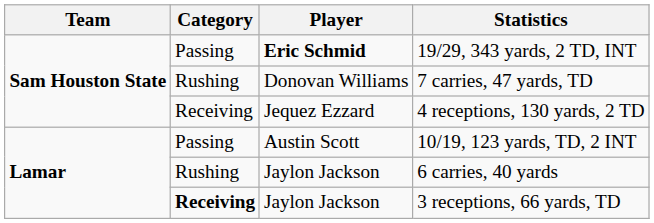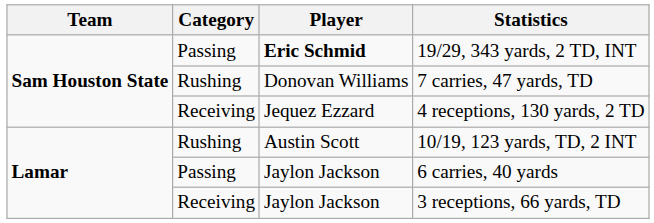10/19, 123 yards, TD, 2 INT | Category: Passing -> Rushing
6 carries, 40 yards | Category: Rushing -> Passing
3 receptions, 66 yards, TD | Category: bold -> normal
